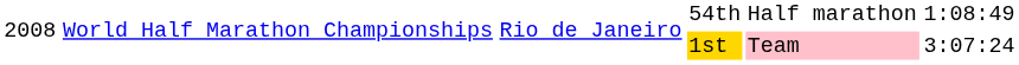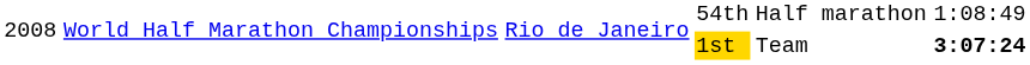row 2 | column 5: pink background -> no background
row 2 | column 6: normal -> bold
